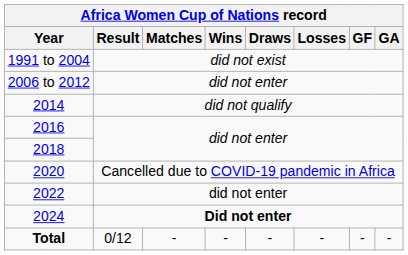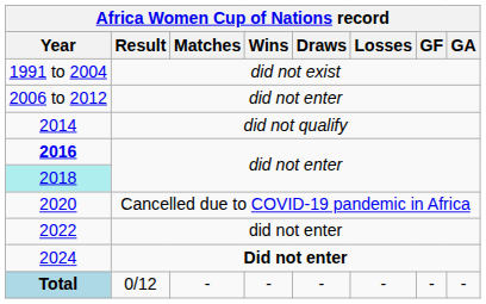2016 | Africa Women Cup of Nations record / Year: normal -> bold
2018 | Africa Women Cup of Nations record / Year: no background -> paleturquoise background
Total | Africa Women Cup of Nations record / Year: no background -> lightblue background
